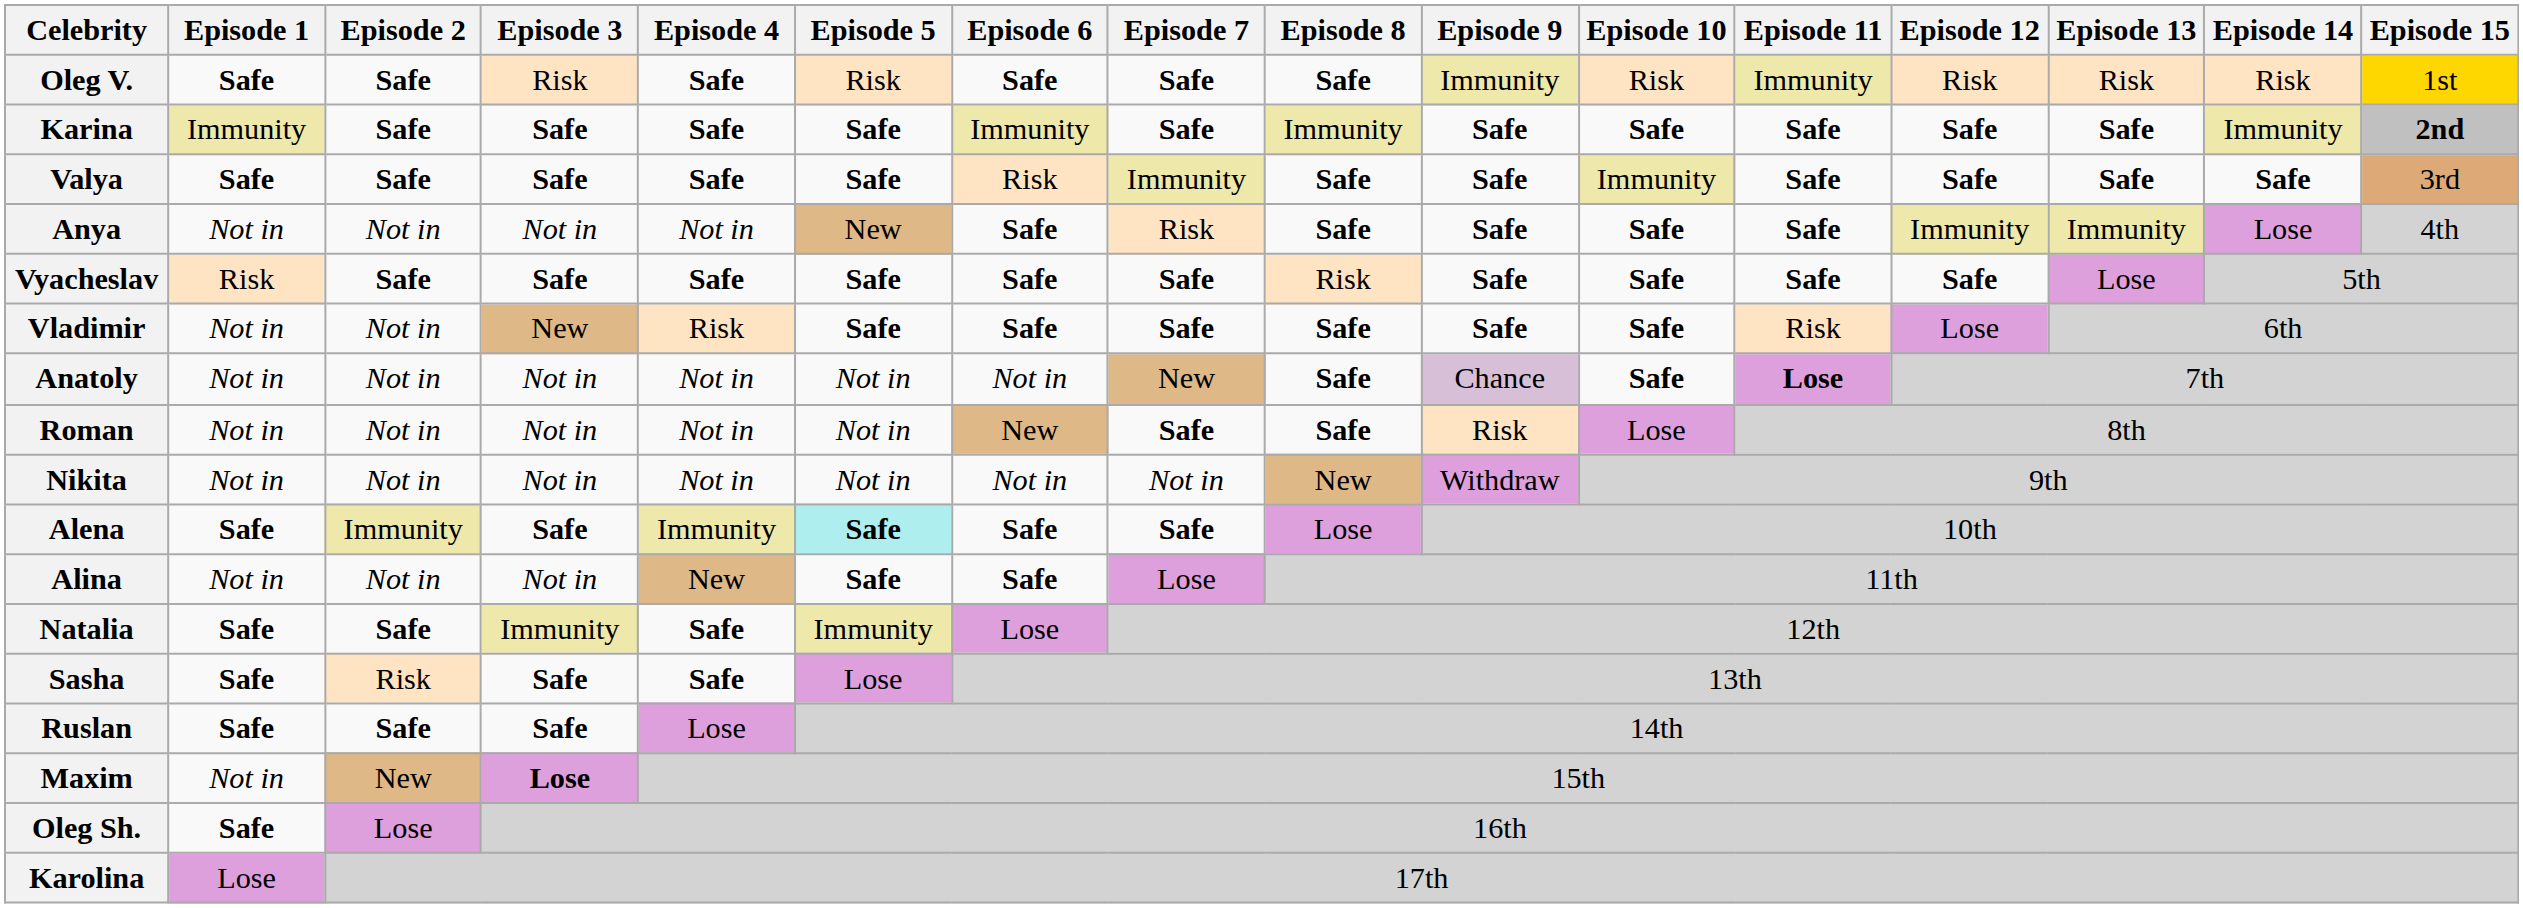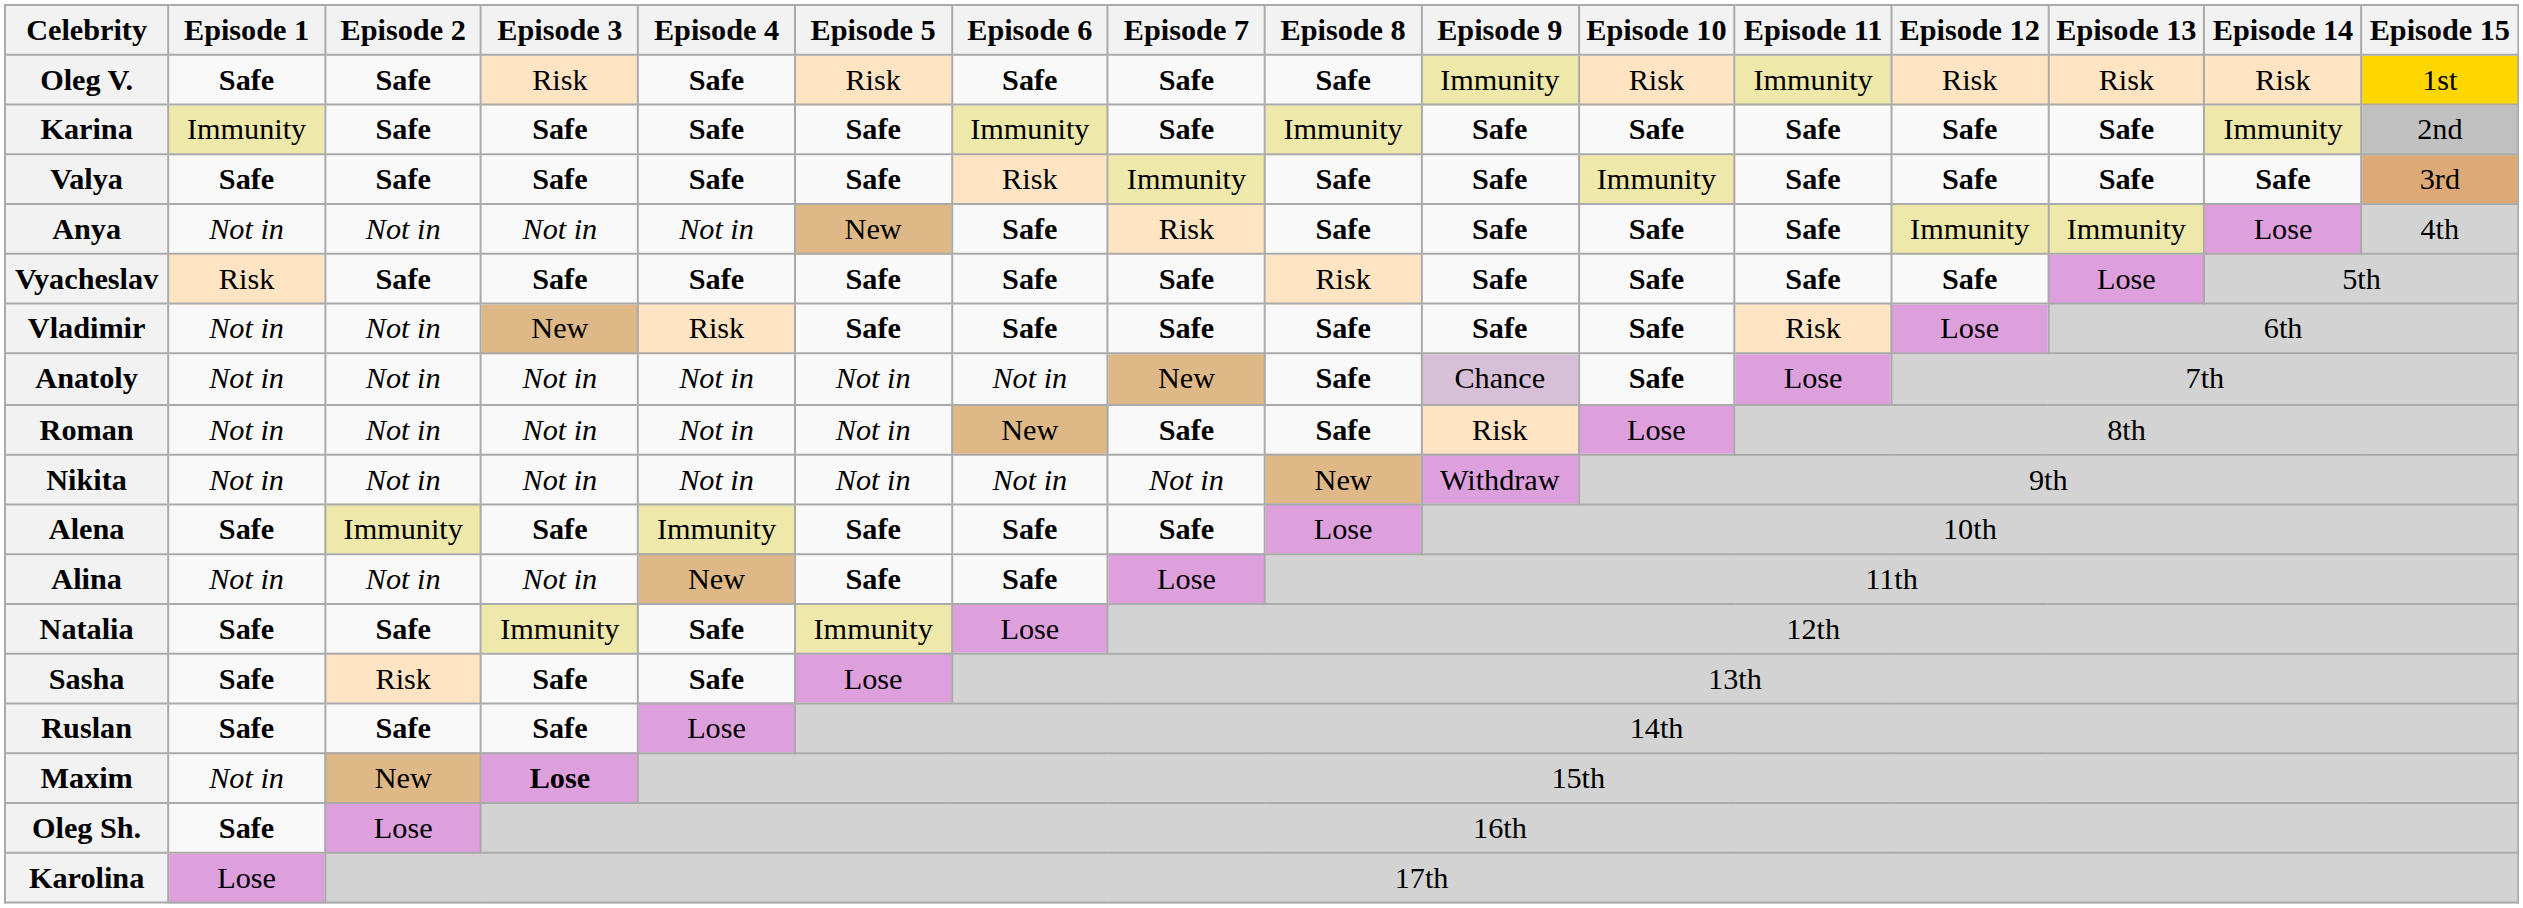Karina | Episode 15: bold -> normal
Anatoly | Episode 11: bold -> normal
Alena | Episode 5: paleturquoise background -> no background
